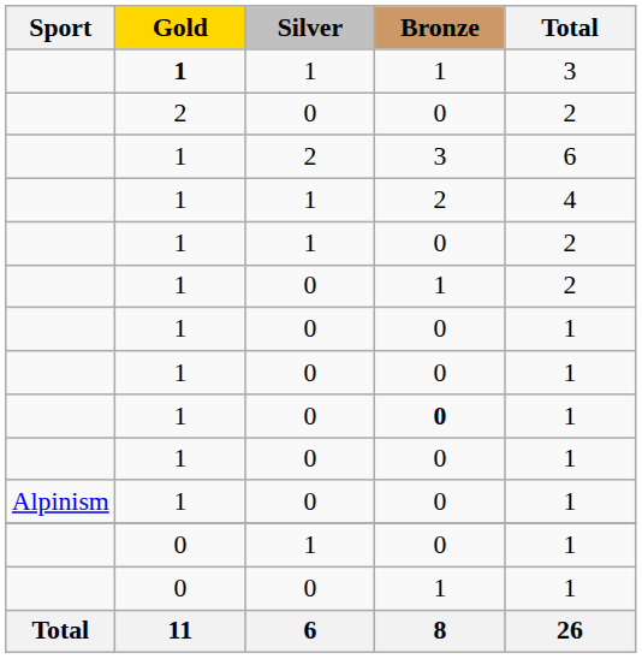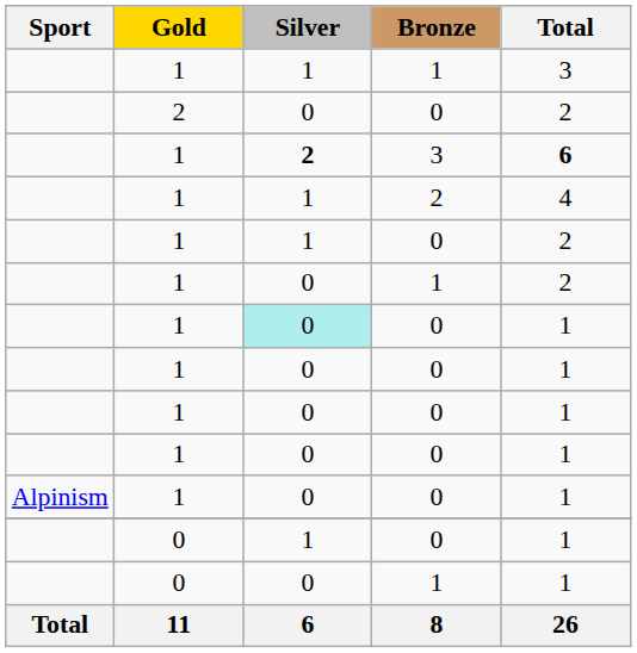row 2 | Gold: bold -> normal
row 4 | Silver: normal -> bold
row 4 | Total: normal -> bold
row 8 | Silver: no background -> paleturquoise background
row 10 | Bronze: bold -> normal
